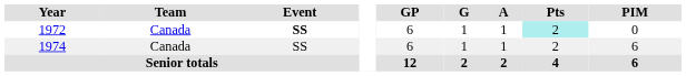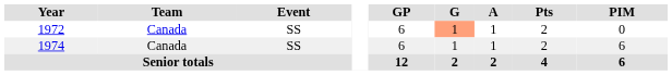1972 | Event: bold -> normal
1972 | G: no background -> lightsalmon background
1972 | Pts: paleturquoise background -> no background
